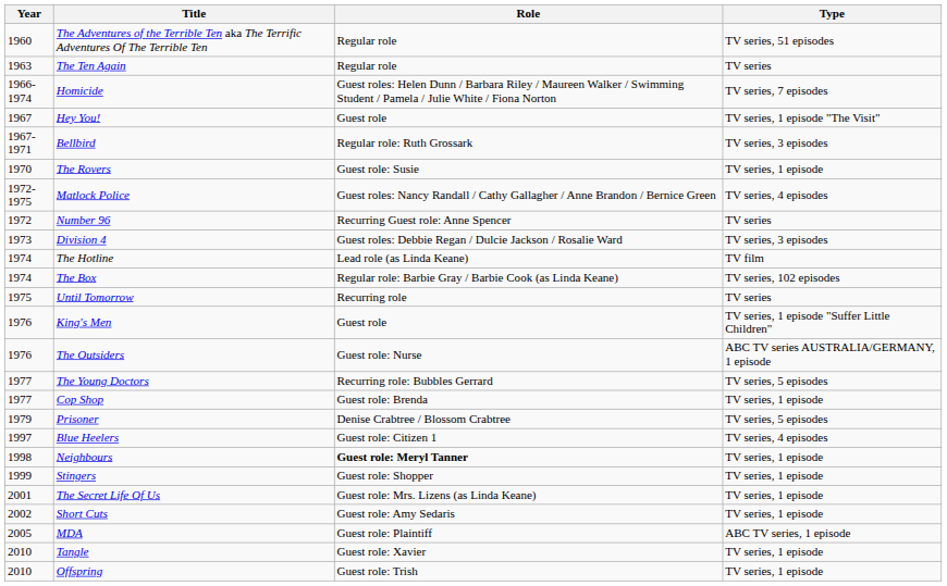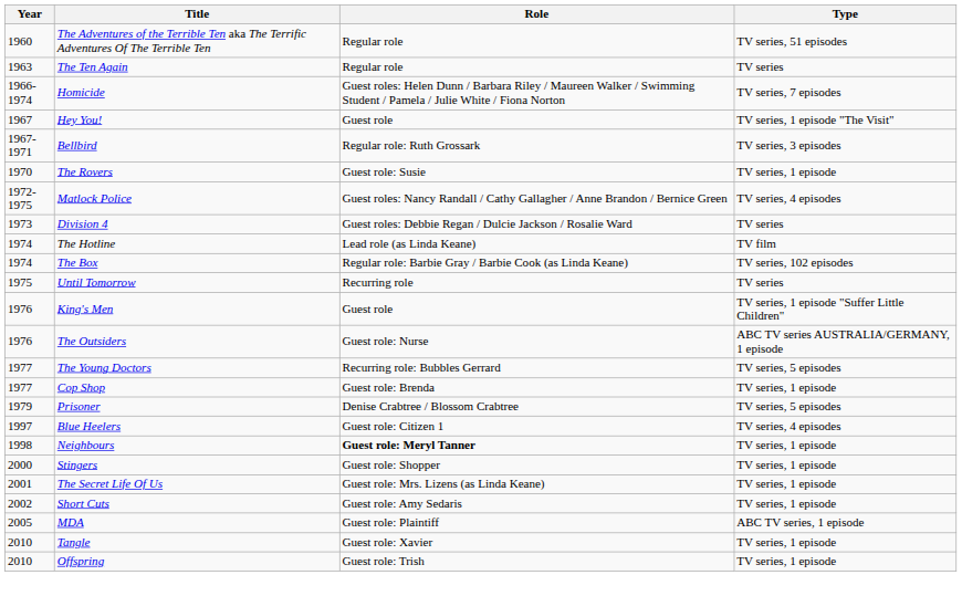- row: 1972 | Number 96 | Recurring Guest role: Anne Spencer | TV series
Division 4 | Type: TV series, 3 episodes -> TV series
Stingers | Year: 1999 -> 2000
